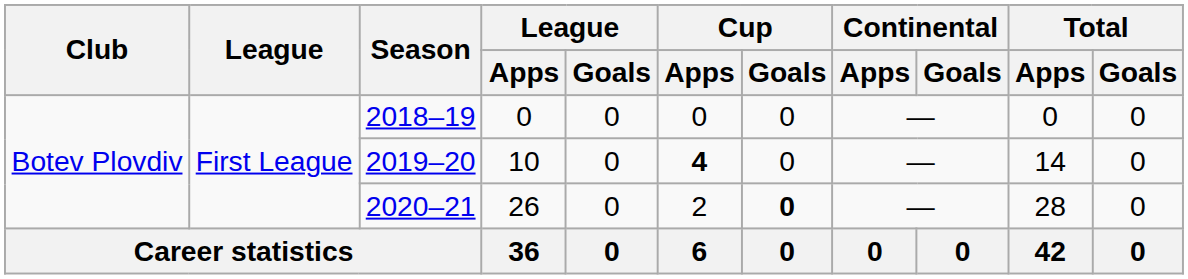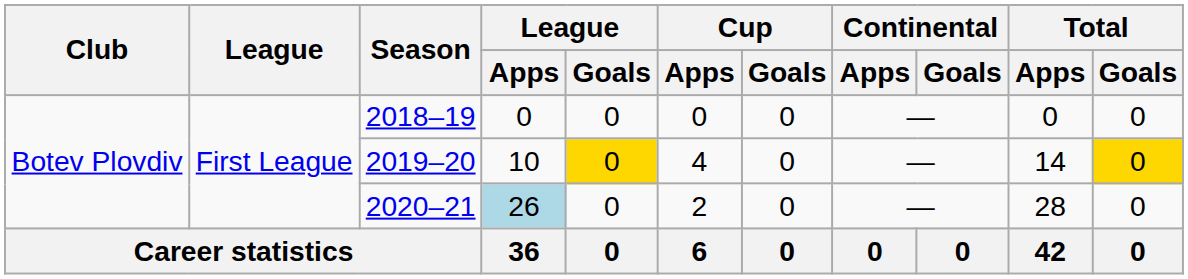2019–20 | League / Goals: no background -> gold background
2019–20 | Cup / Apps: bold -> normal
2019–20 | Total / Goals: no background -> gold background
2020–21 | League / Apps: no background -> lightblue background
2020–21 | Cup / Goals: bold -> normal
